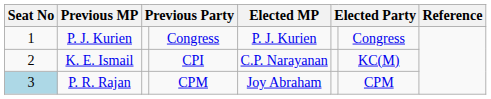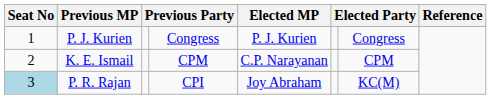K. E. Ismail | column 4: CPI -> CPM
K. E. Ismail | column 7: KC(M) -> CPM
P. R. Rajan | column 4: CPM -> CPI
P. R. Rajan | column 7: CPM -> KC(M)
